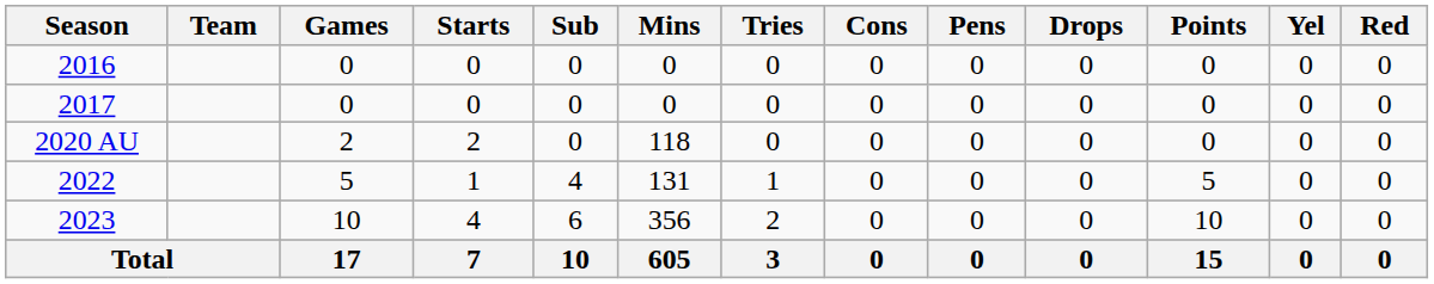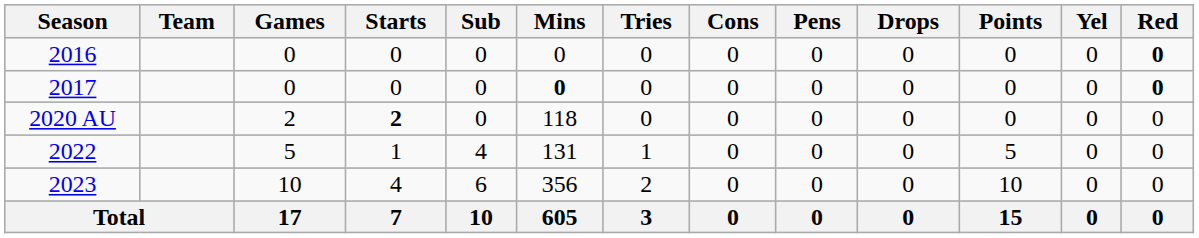2016 | Red: normal -> bold
2017 | Mins: normal -> bold
2017 | Red: normal -> bold
2020 AU | Starts: normal -> bold
